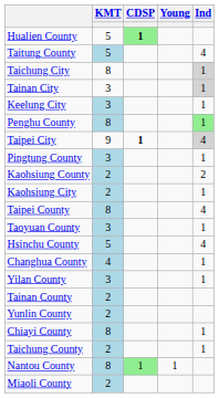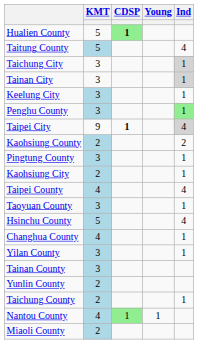Taichung City | KMT: 8 -> 3
Penghu County | KMT: 8 -> 3
rows swapped: Pingtung County <-> Kaohsiung County
Taipei County | KMT: 8 -> 4
Tainan County | KMT: 2 -> 3
- row: Chiayi County | 8 | 1
Nantou County | KMT: 8 -> 4
